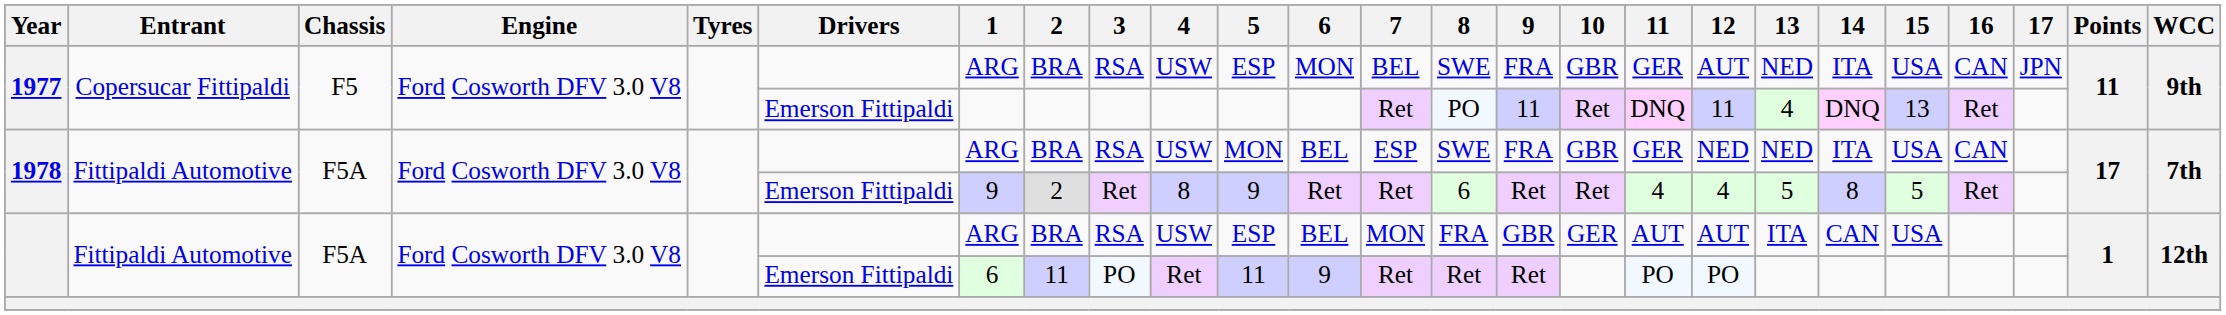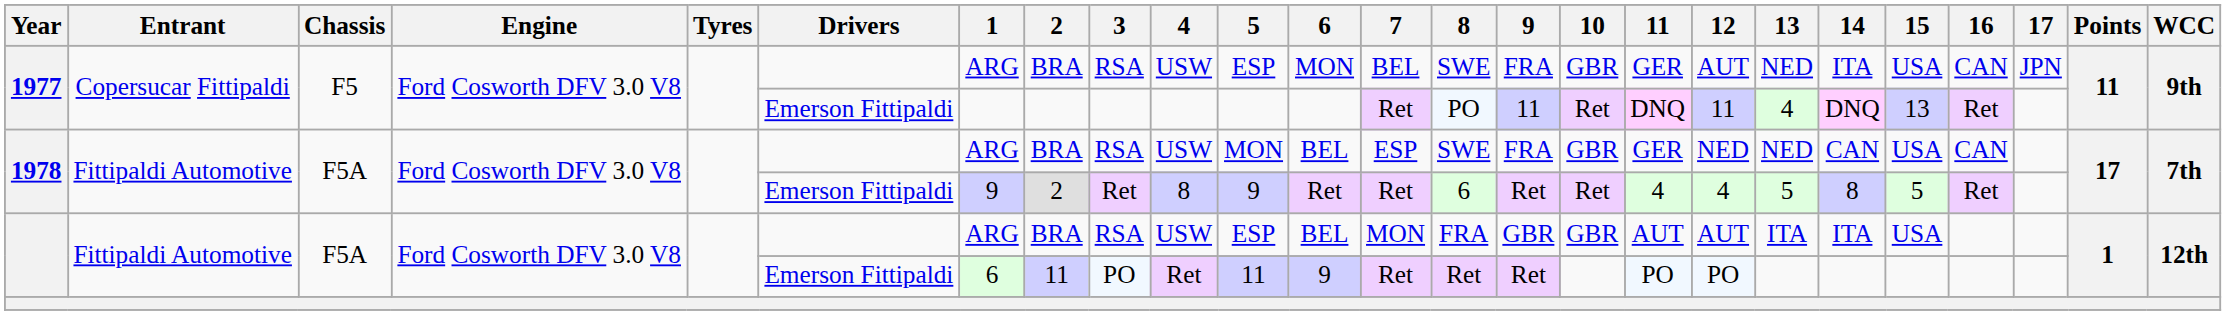row 4 | 14: ITA -> CAN
row 6 | 10: GER -> GBR
row 6 | 14: CAN -> ITA
